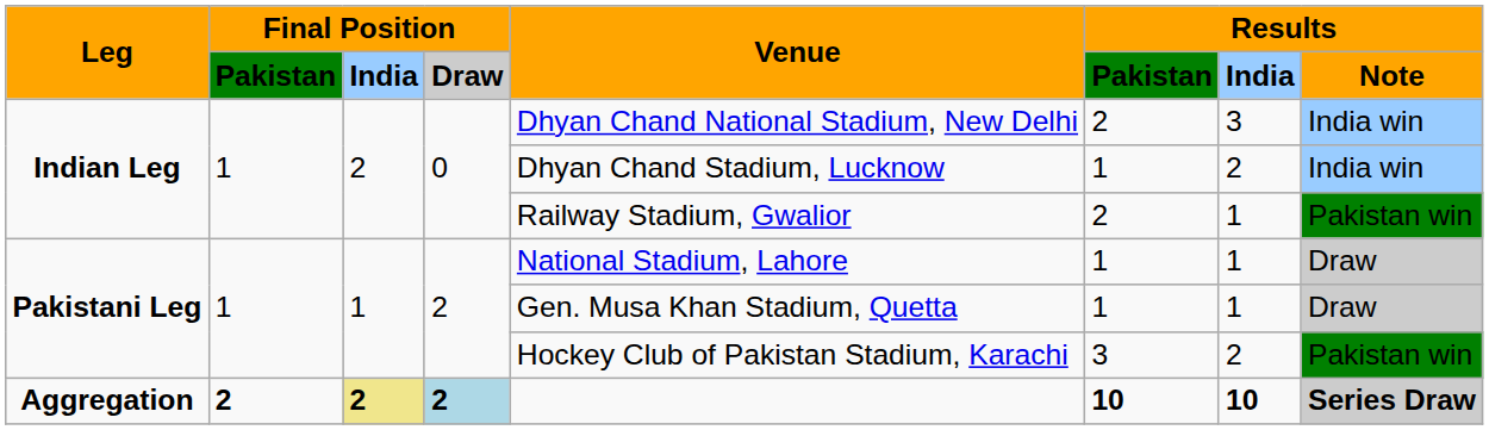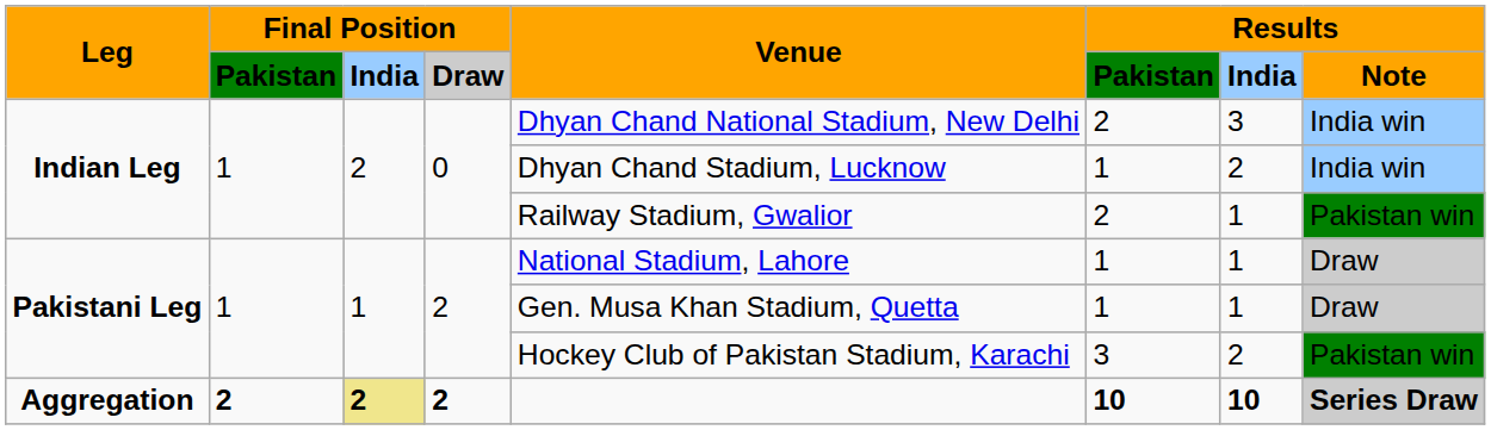Aggregation | Final Position / Draw: lightblue background -> no background
